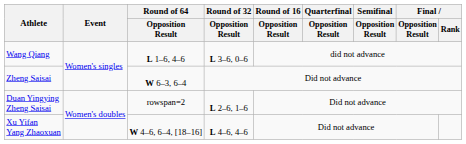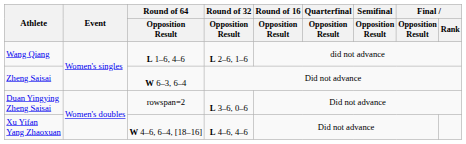Wang Qiang | Round of 32 / Opposition Result: L 3–6, 0–6 -> L 2–6, 1–6
Duan Yingying Zheng Saisai | Round of 32 / Opposition Result: L 2–6, 1–6 -> L 3–6, 0–6
